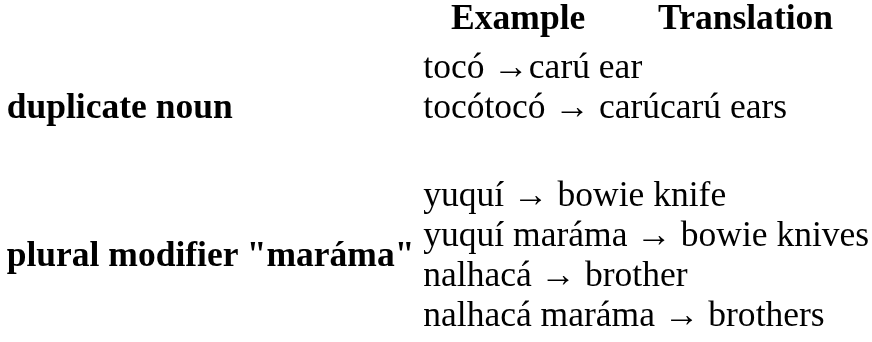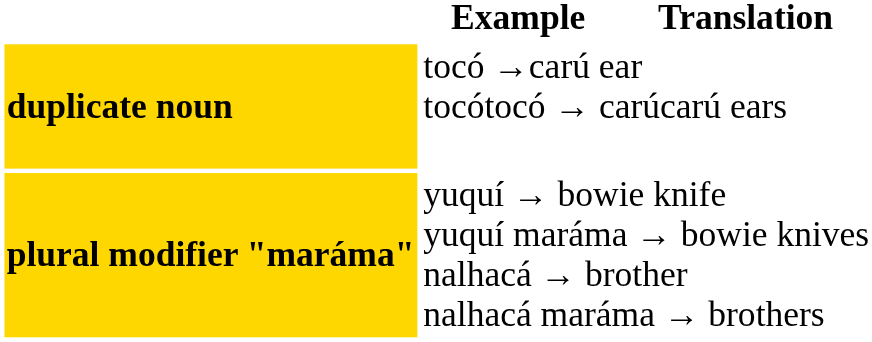duplicate noun | column 1: no background -> gold background
plural modifier "maráma" | column 1: no background -> gold background
